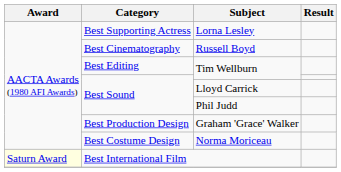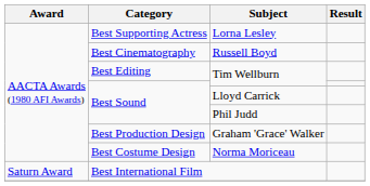Best International Film | Award: lightyellow background -> no background
